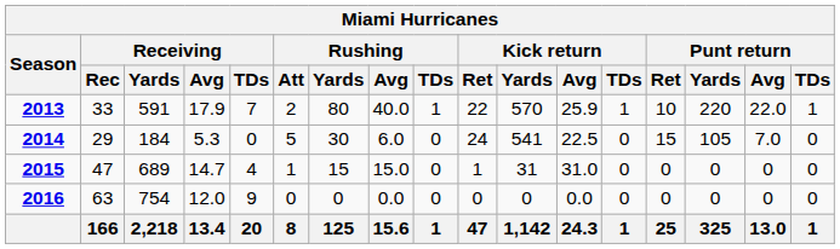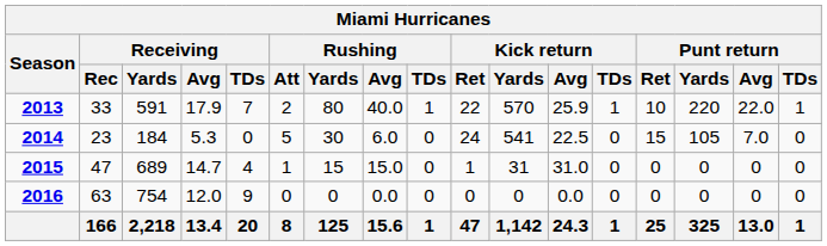2014 | Receiving / Rec: 29 -> 23
